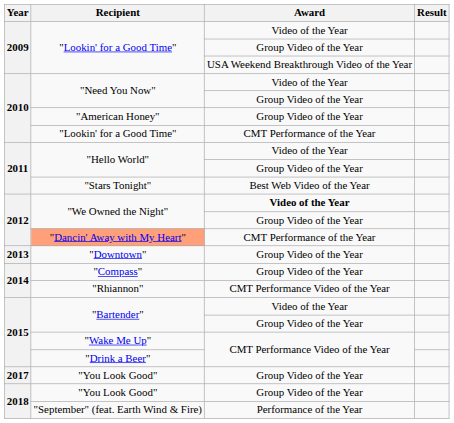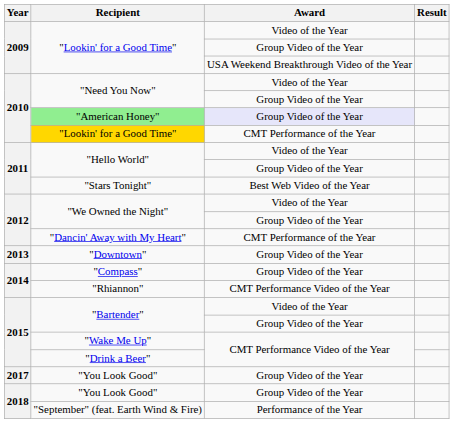"American Honey" | Recipient: no background -> lightgreen background
"American Honey" | Award: no background -> lavender background
"Lookin' for a Good Time" / CMT Performance of the Year | Recipient: no background -> gold background
"We Owned the Night" / Video of the Year | Award: bold -> normal
"Dancin' Away with My Heart" | Recipient: lightsalmon background -> no background
